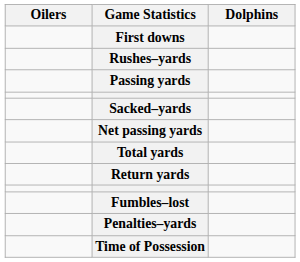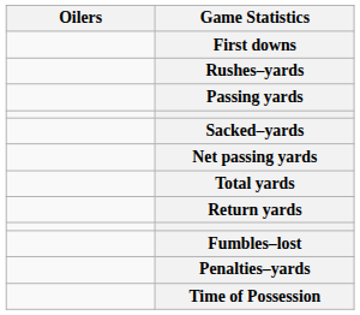- column: Dolphins
